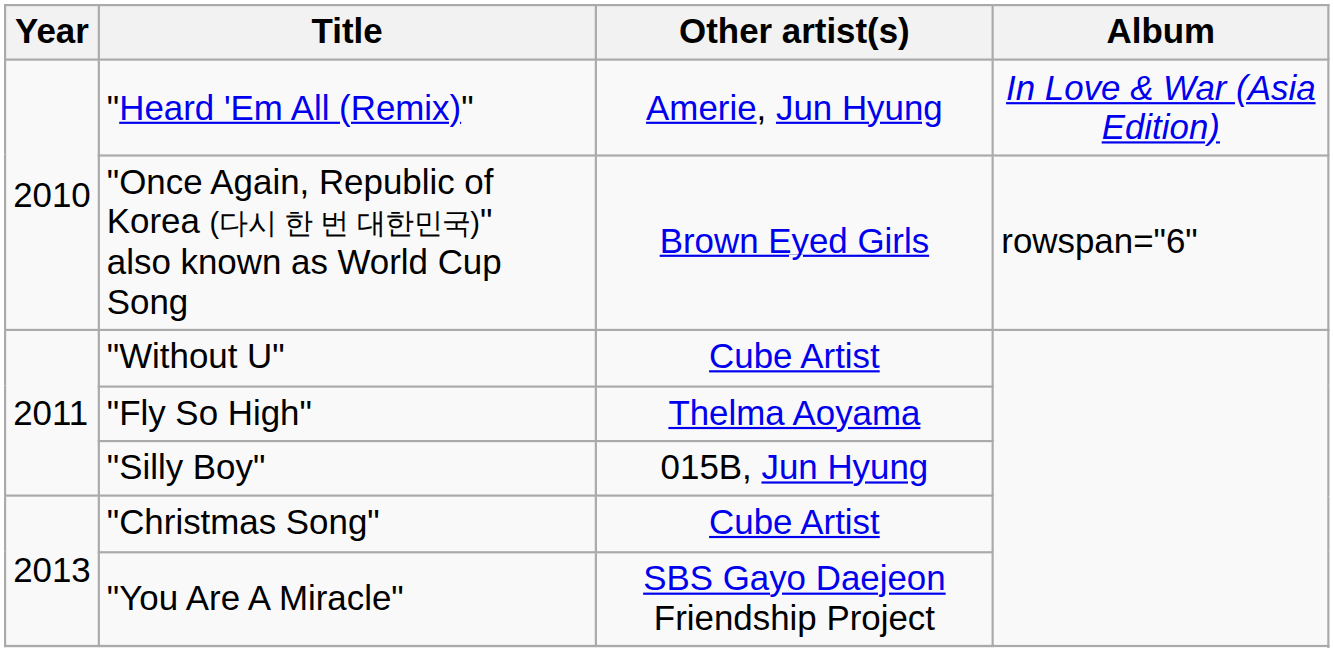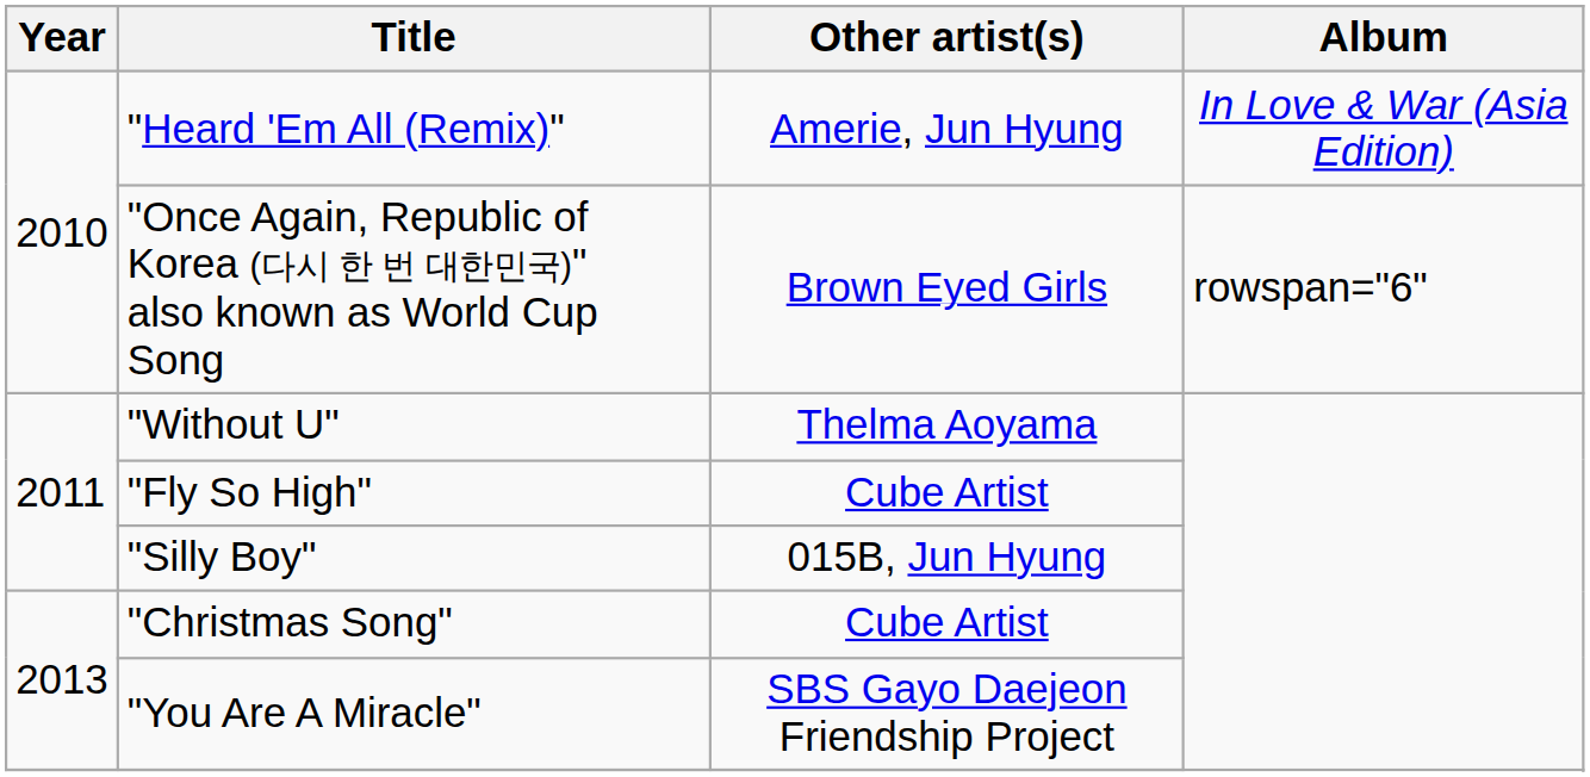"Without U" | Other artist(s): Cube Artist -> Thelma Aoyama
"Fly So High" | Other artist(s): Thelma Aoyama -> Cube Artist
